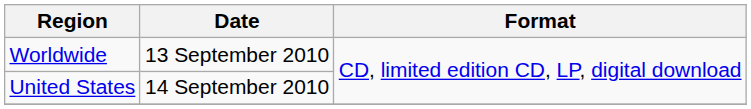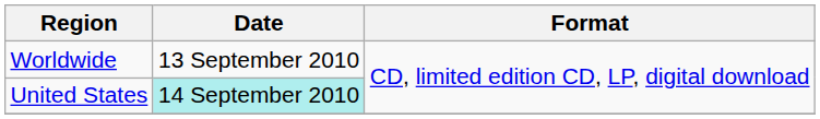United States | Date: no background -> paleturquoise background
